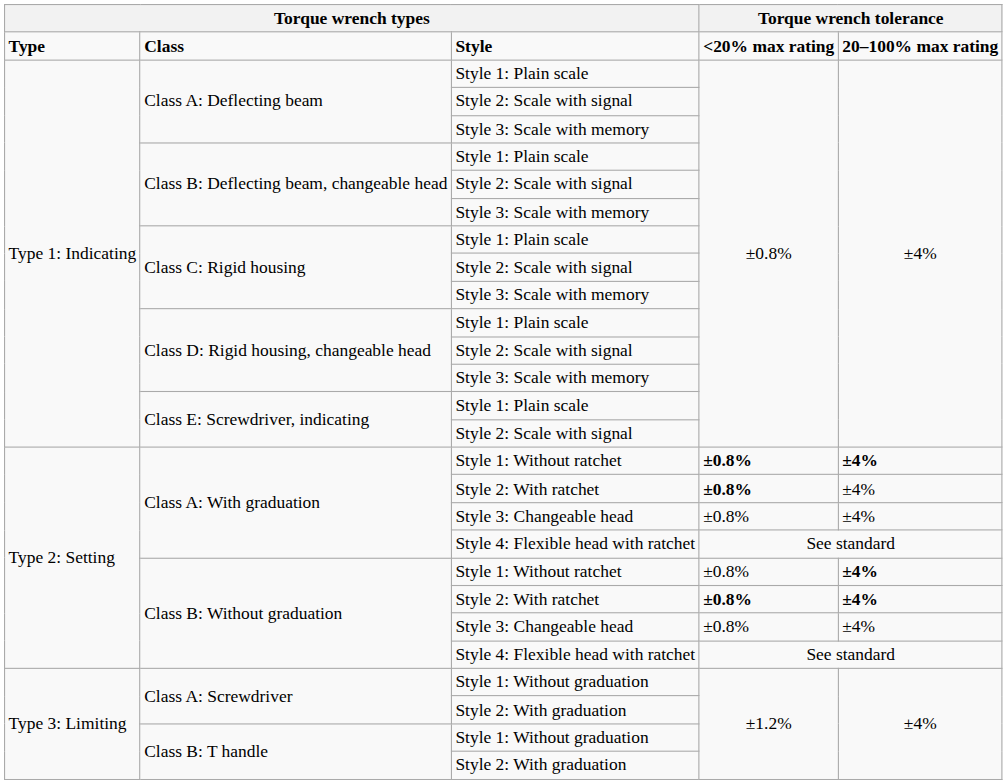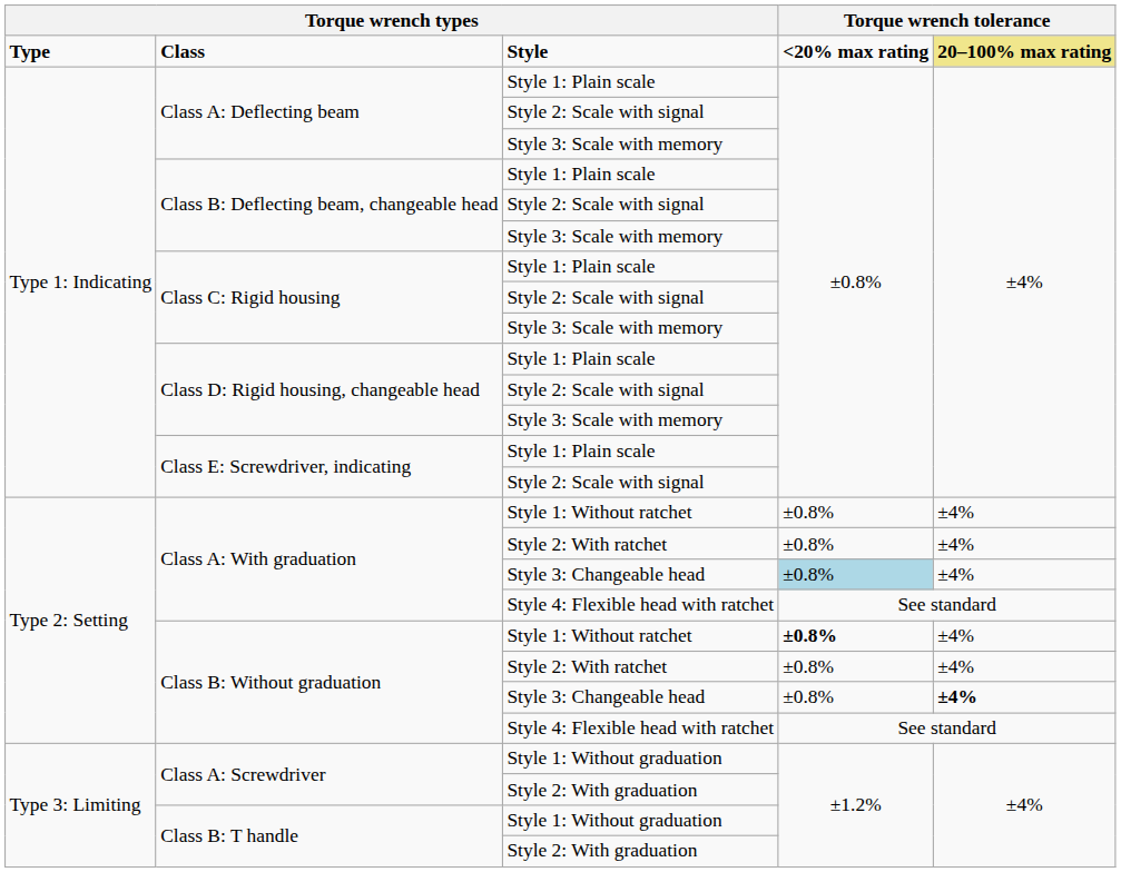Class | column 5: no background -> khaki background
Class A: With graduation / Style 1: Without ratchet | column 4: bold -> normal
Class A: With graduation / Style 1: Without ratchet | column 5: bold -> normal
Class A: With graduation / Style 2: With ratchet | column 4: bold -> normal
Class A: With graduation / Style 3: Changeable head | column 4: no background -> lightblue background
Class B: Without graduation / Style 1: Without ratchet | column 4: normal -> bold
Class B: Without graduation / Style 1: Without ratchet | column 5: bold -> normal
Class B: Without graduation / Style 2: With ratchet | column 4: bold -> normal
Class B: Without graduation / Style 2: With ratchet | column 5: bold -> normal
Class B: Without graduation / Style 3: Changeable head | column 5: normal -> bold
